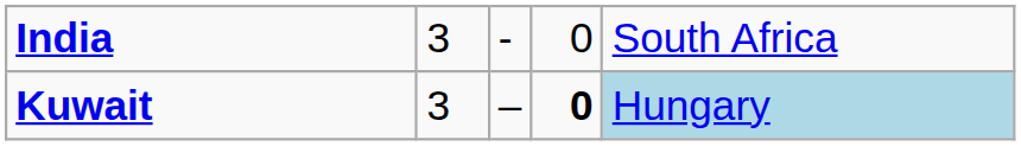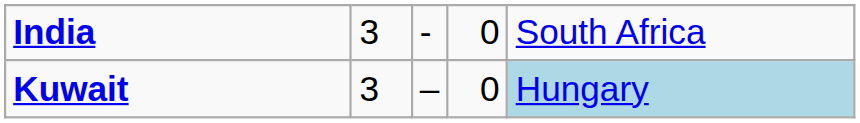Kuwait | column 4: bold -> normal
